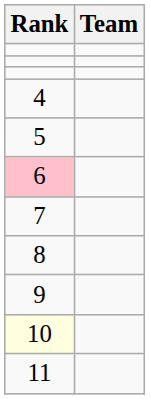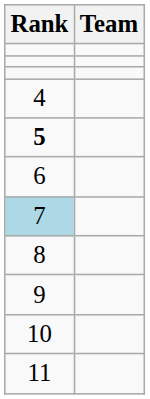row 6 | Rank: normal -> bold
row 7 | Rank: pink background -> no background
row 8 | Rank: no background -> lightblue background
row 11 | Rank: lightyellow background -> no background
